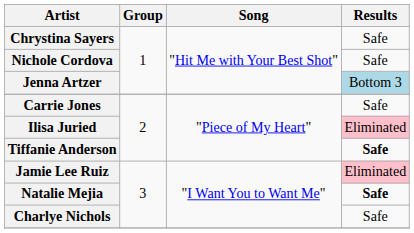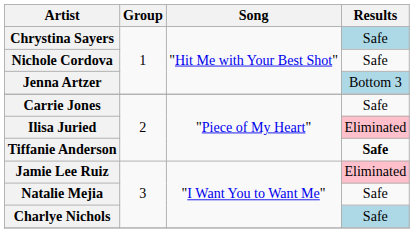Chrystina Sayers | Results: no background -> lightblue background
Natalie Mejia | Results: bold -> normal
Charlye Nichols | Results: no background -> lightblue background
